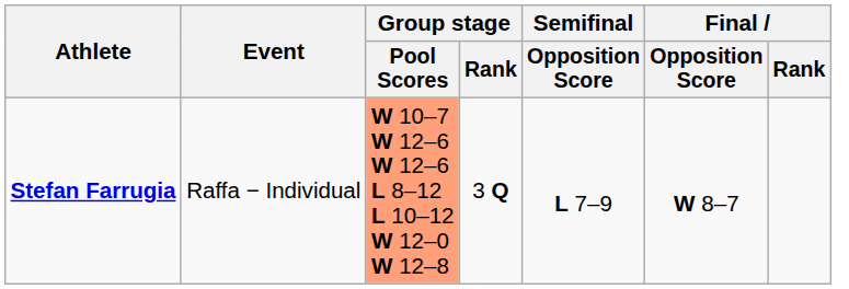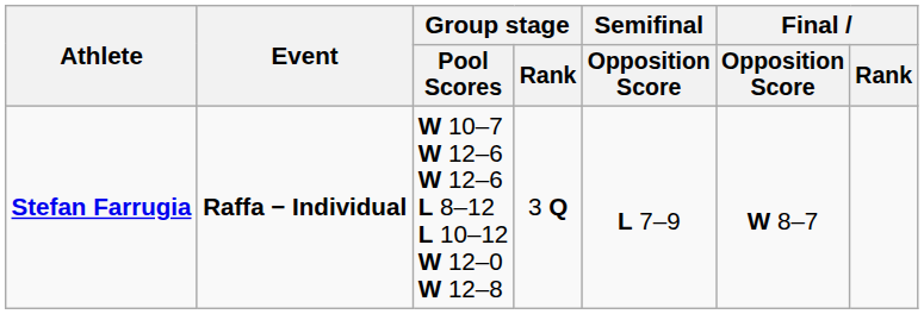Stefan Farrugia | Event: normal -> bold
Stefan Farrugia | Group stage / Pool Scores: lightsalmon background -> no background
